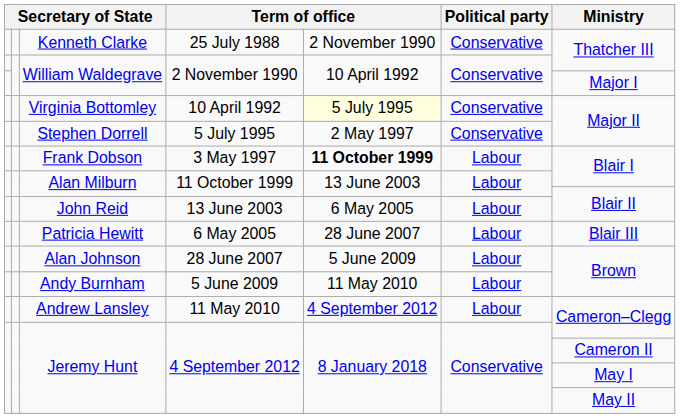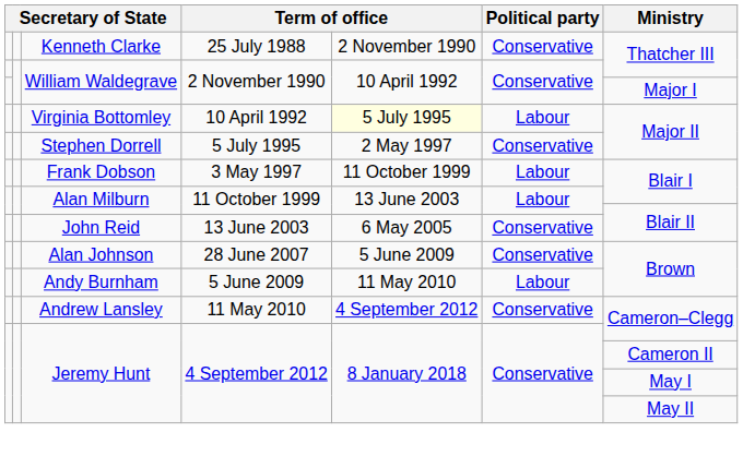Virginia Bottomley | Political party: Conservative -> Labour
Frank Dobson | column 5: bold -> normal
John Reid | Political party: Labour -> Conservative
- row: Patricia Hewitt | 6 May 2005 | 28 June 2007 | Labour | Blair III
Alan Johnson | Political party: Labour -> Conservative
Andrew Lansley | Political party: Labour -> Conservative
